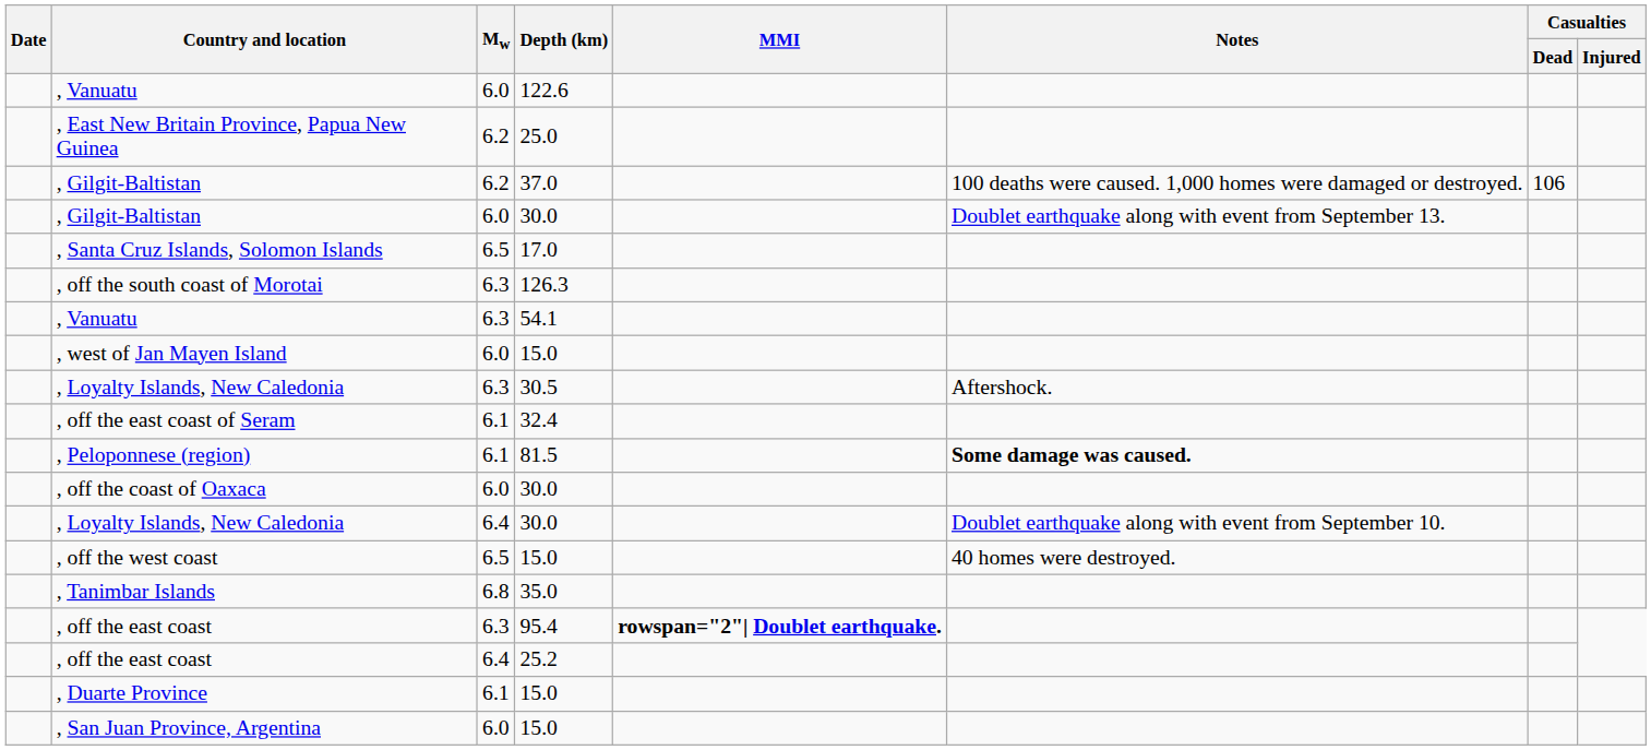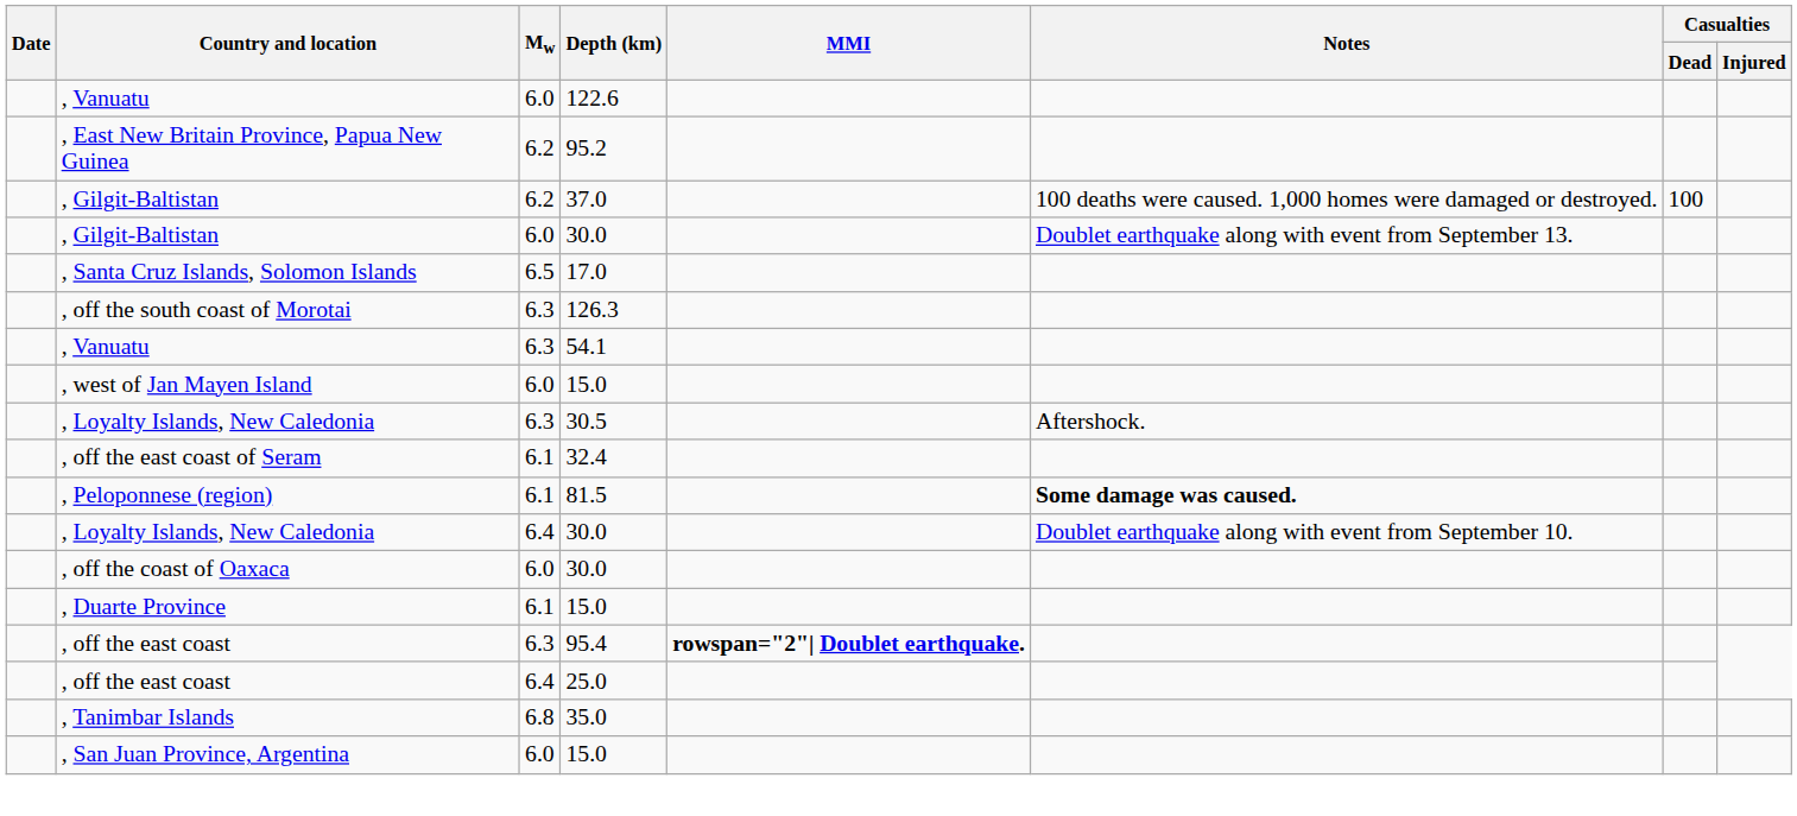, East New Britain Province, Papua New Guinea | Depth (km): 25.0 -> 95.2
, Gilgit-Baltistan / 6.2 | Casualties / Dead: 106 -> 100
rows swapped: , Loyalty Islands, New Caledonia / 6.4 <-> , off the coast of Oaxaca
- row: , off the west coast | 6.5 | 15.0 | 40 homes were destroyed.
rows swapped: , Duarte Province <-> , Tanimbar Islands
, off the east coast / 6.4 | Depth (km): 25.2 -> 25.0
